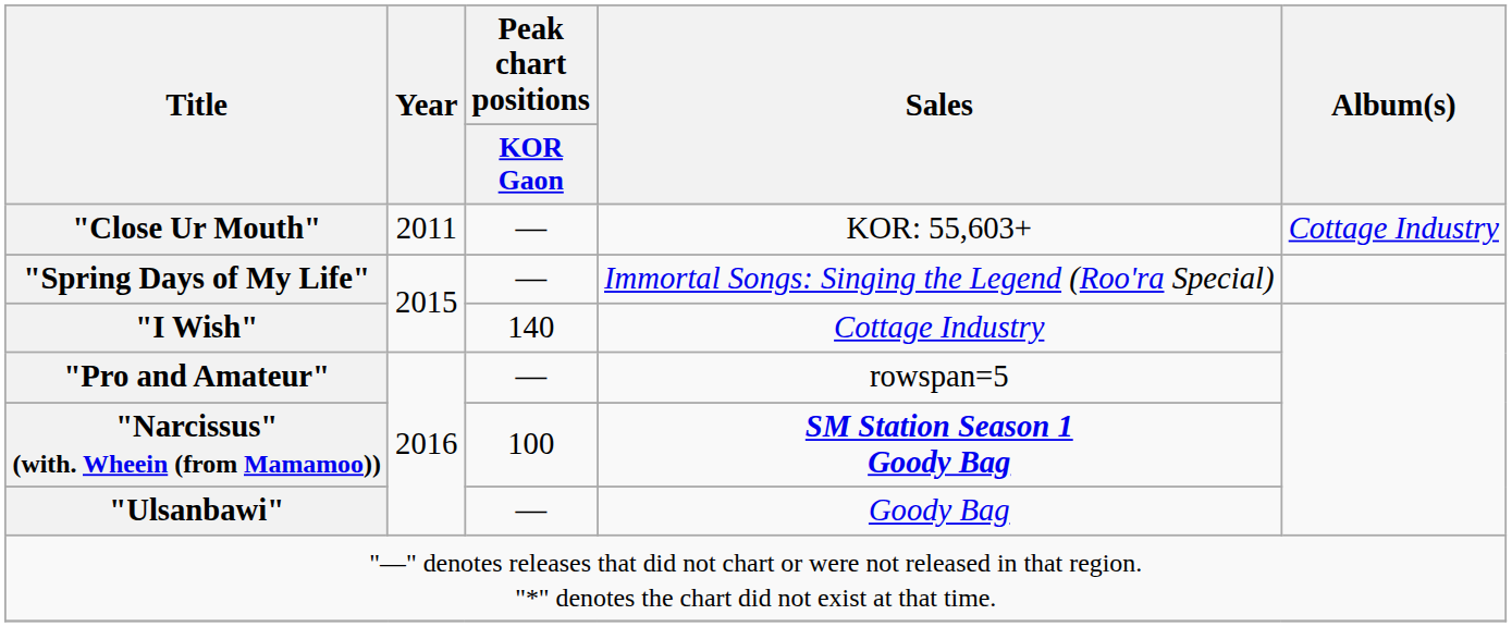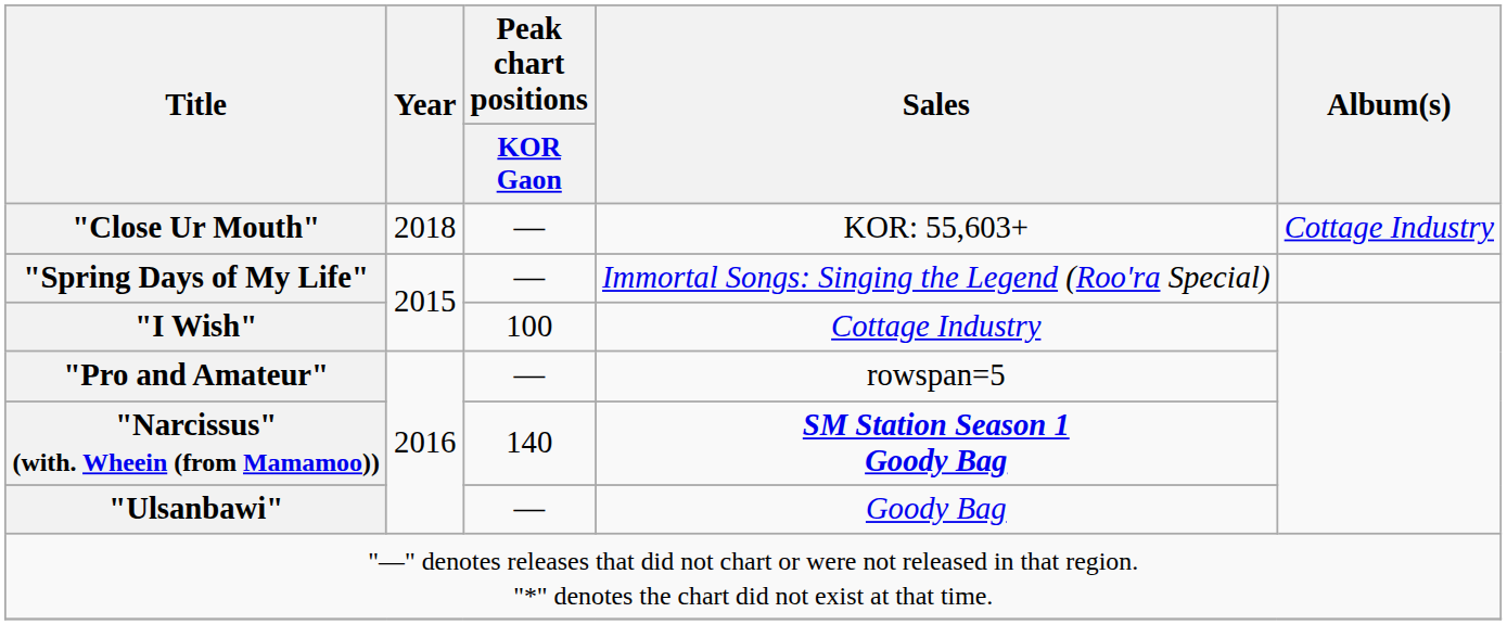"Close Ur Mouth" | Year: 2011 -> 2018
"I Wish" | Peak chart positions / KOR Gaon: 140 -> 100
"Narcissus" (with. Wheein (from Mamamoo)) | Peak chart positions / KOR Gaon: 100 -> 140
